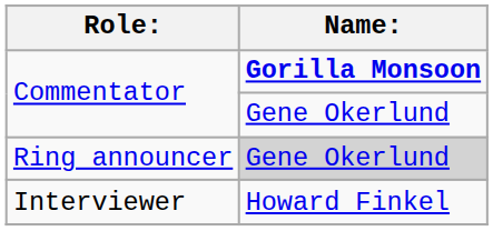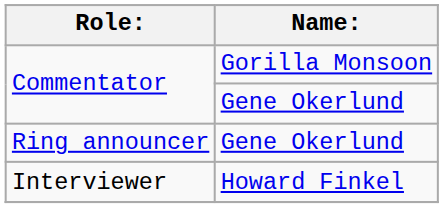row 2 | Name:: bold -> normal
row 4 | Name:: lightgrey background -> no background
